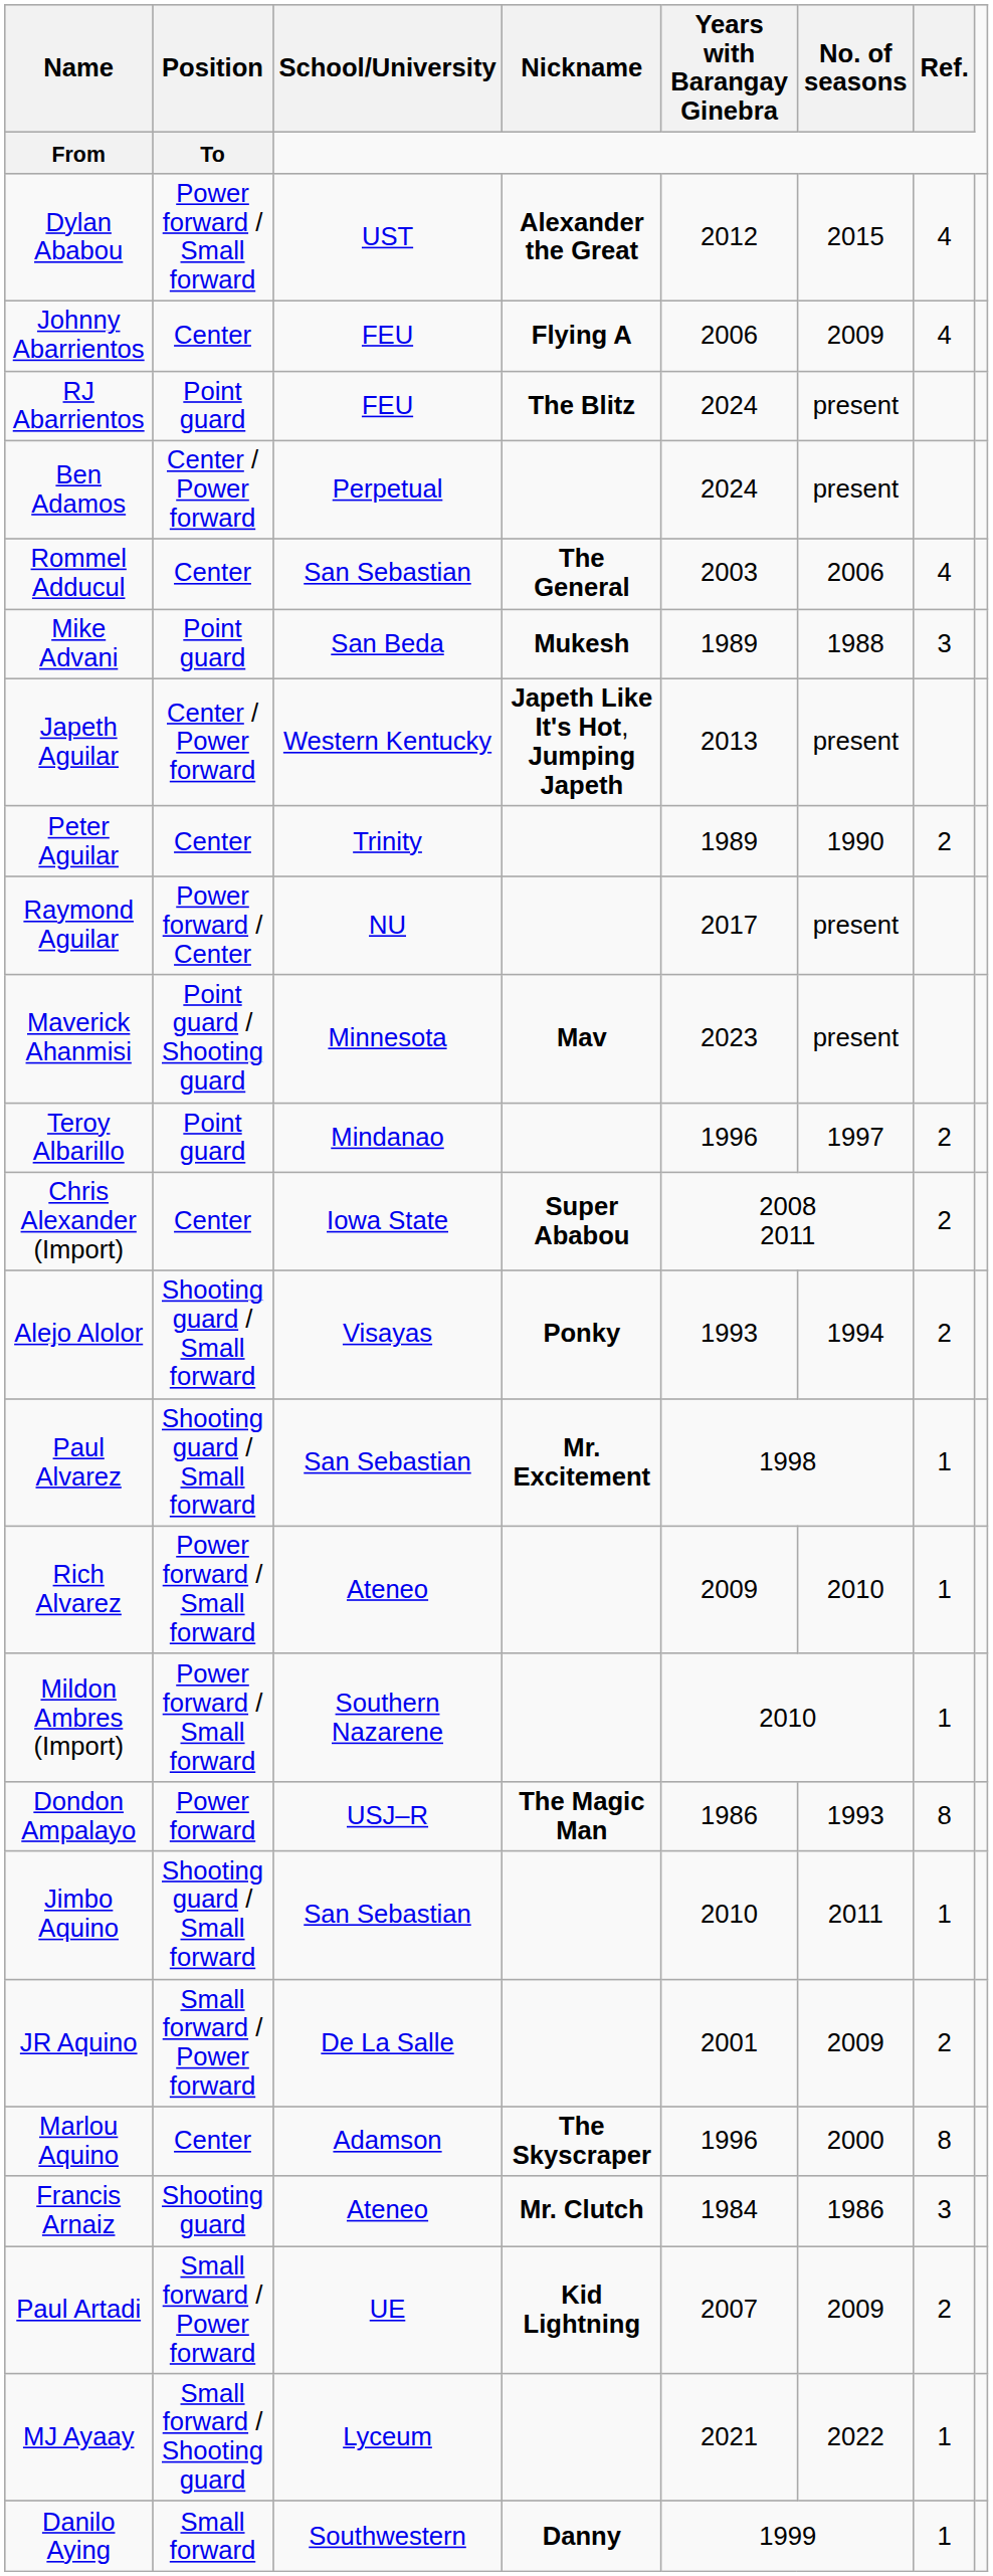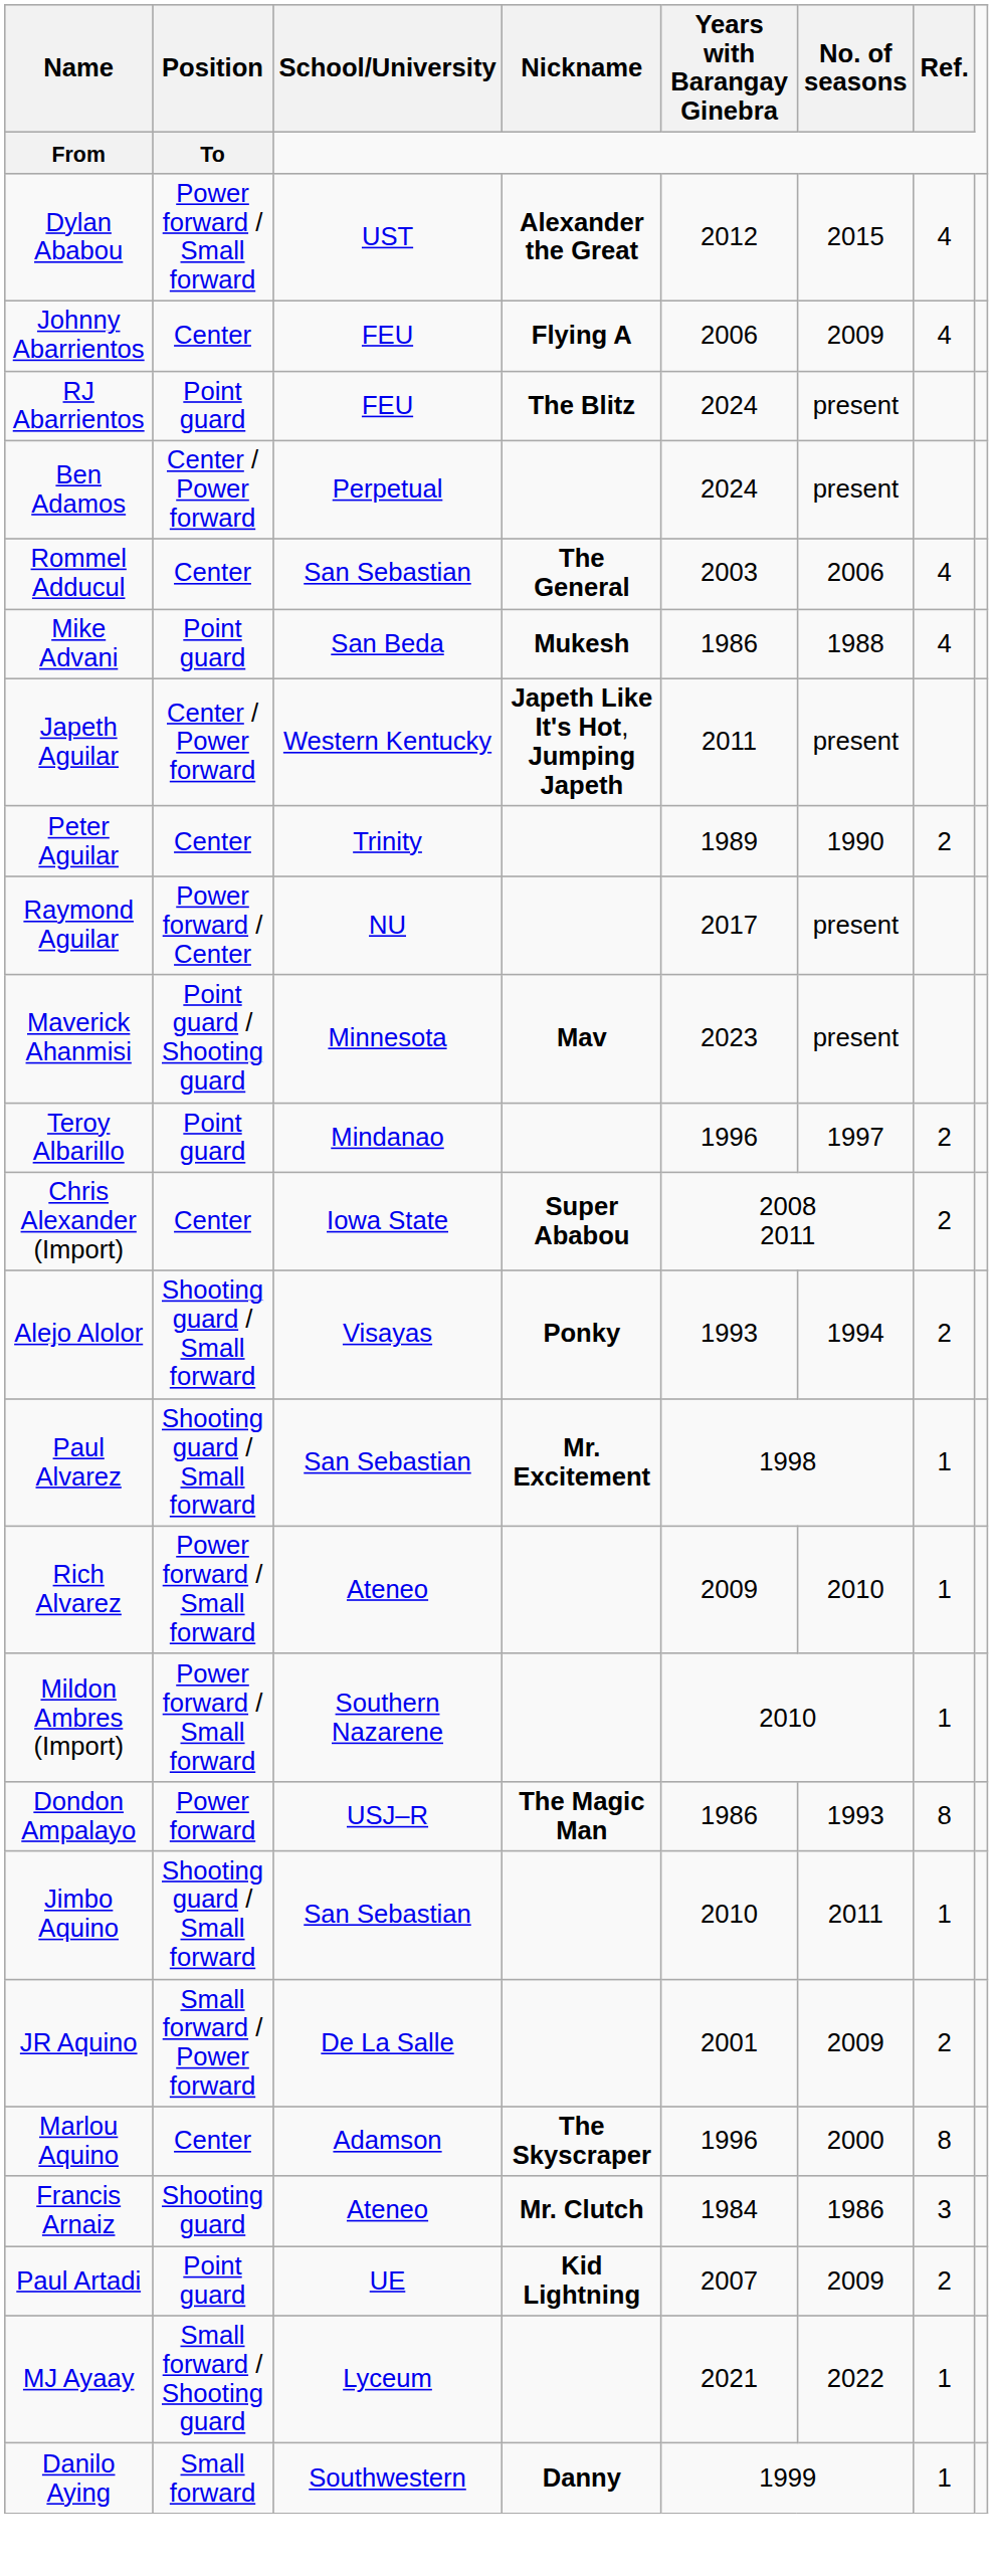Mike Advani | Years with Barangay Ginebra: 1989 -> 1986
Mike Advani | Ref.: 3 -> 4
Japeth Aguilar | Years with Barangay Ginebra: 2013 -> 2011
Paul Artadi | Position / To: Small forward / Power forward -> Point guard
